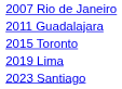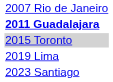2011 Guadalajara | column 1: normal -> bold
2015 Toronto | column 1: no background -> lightgrey background
